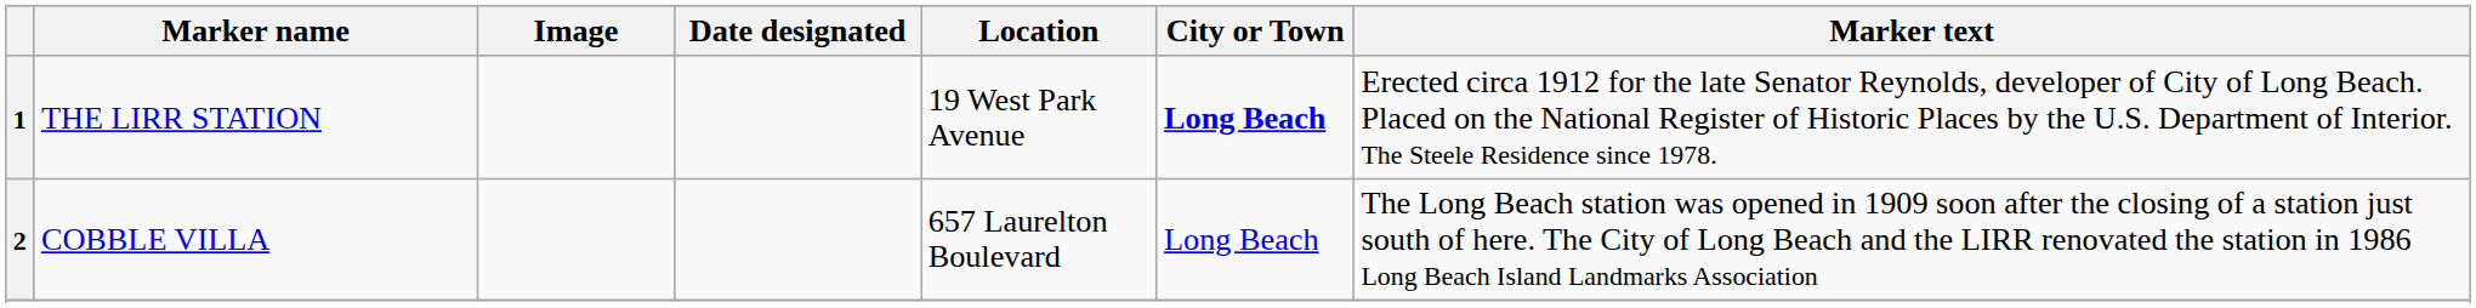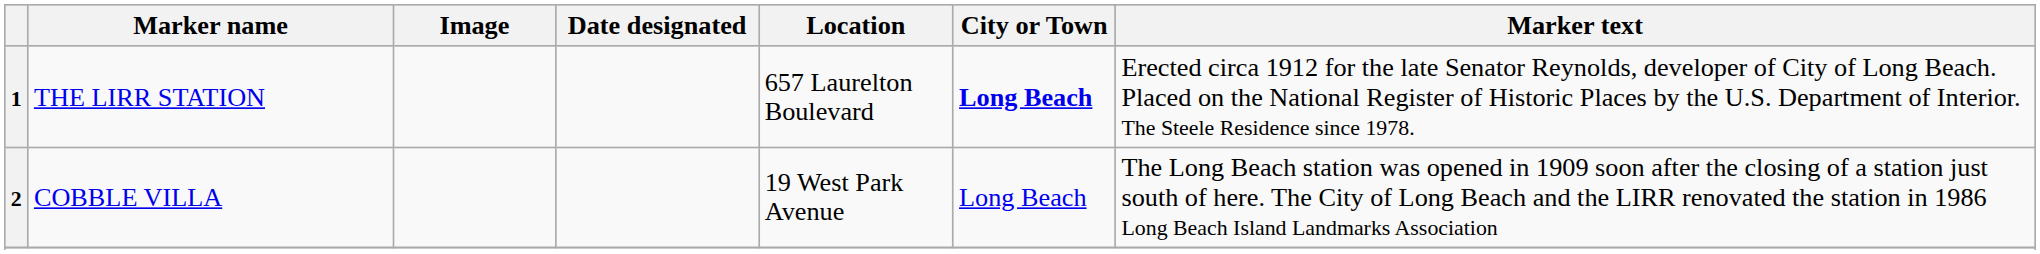1 | Location: 19 West Park Avenue -> 657 Laurelton Boulevard
2 | Location: 657 Laurelton Boulevard -> 19 West Park Avenue
